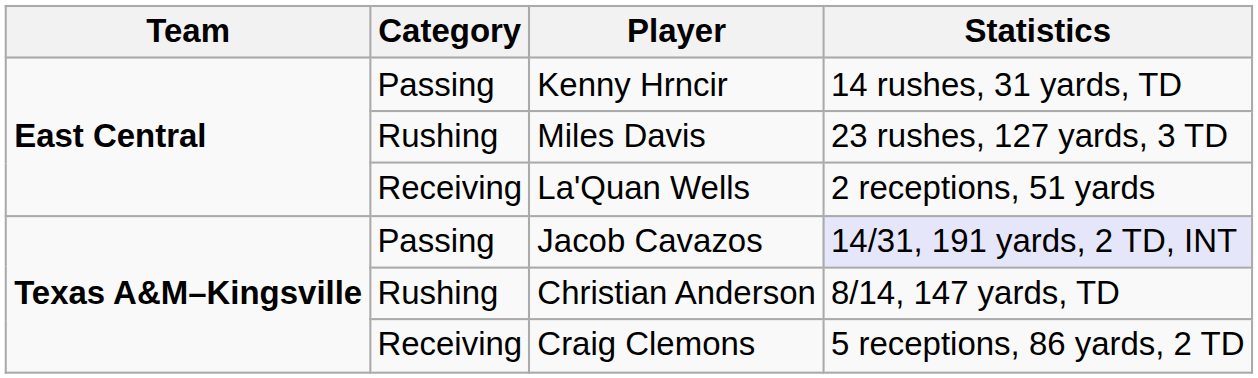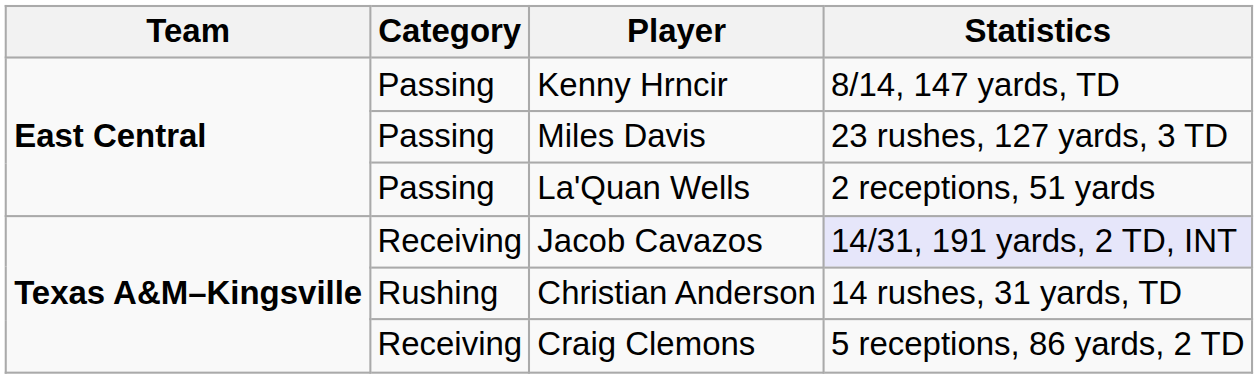Kenny Hrncir | Statistics: 14 rushes, 31 yards, TD -> 8/14, 147 yards, TD
Miles Davis | Category: Rushing -> Passing
La'Quan Wells | Category: Receiving -> Passing
Jacob Cavazos | Category: Passing -> Receiving
Christian Anderson | Statistics: 8/14, 147 yards, TD -> 14 rushes, 31 yards, TD
